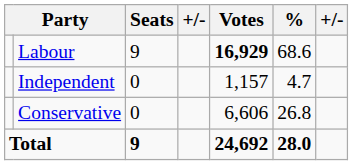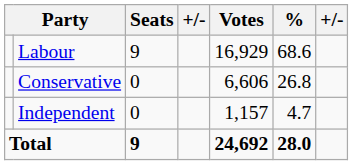Labour | Votes: bold -> normal
rows swapped: Conservative <-> Independent
